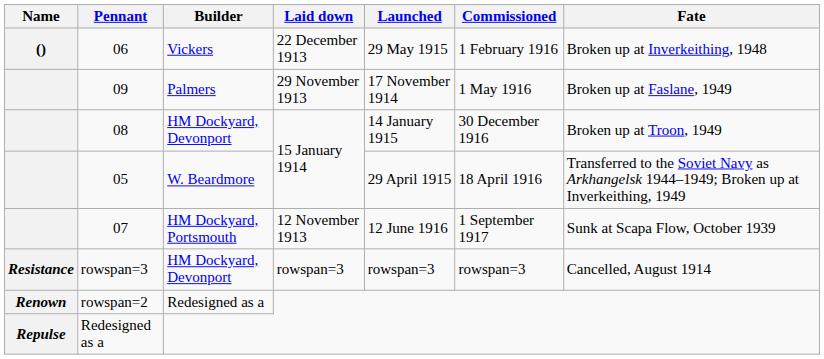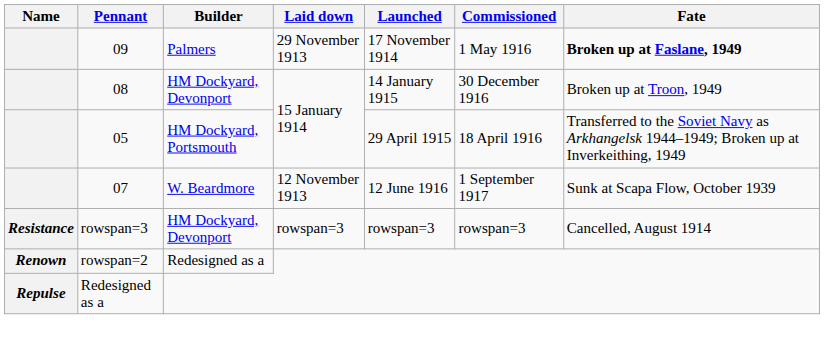- row: () | 06 | Vickers | 22 December 1913 | 29 May 1915 | 1 February 1916 | Broken up at Inverkeithing, 1948
09 | Fate: normal -> bold
05 | Builder: W. Beardmore -> HM Dockyard, Portsmouth
07 | Builder: HM Dockyard, Portsmouth -> W. Beardmore
